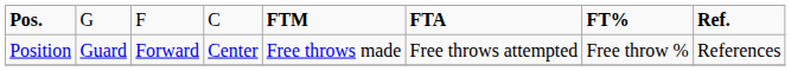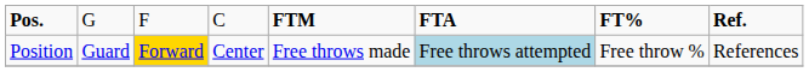Position | column 3: no background -> gold background
Position | column 6: no background -> lightblue background
